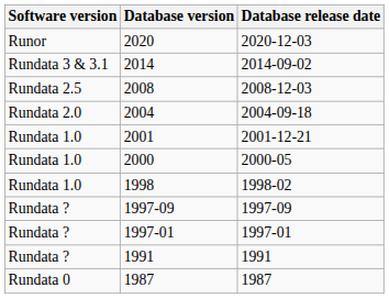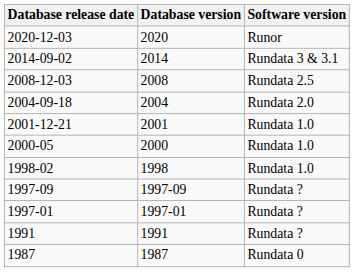columns swapped: Software version <-> Database release date
